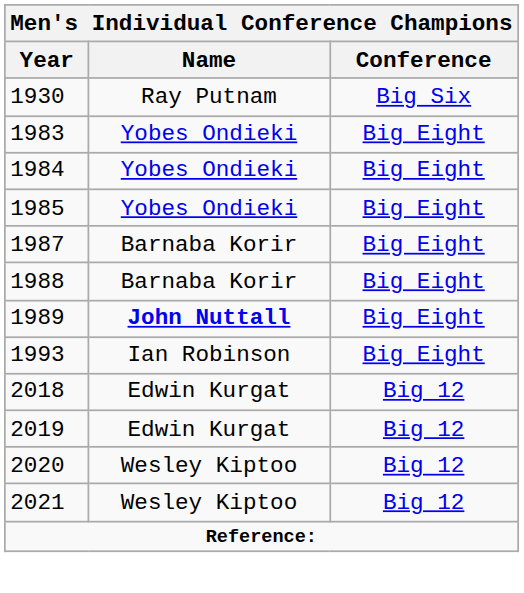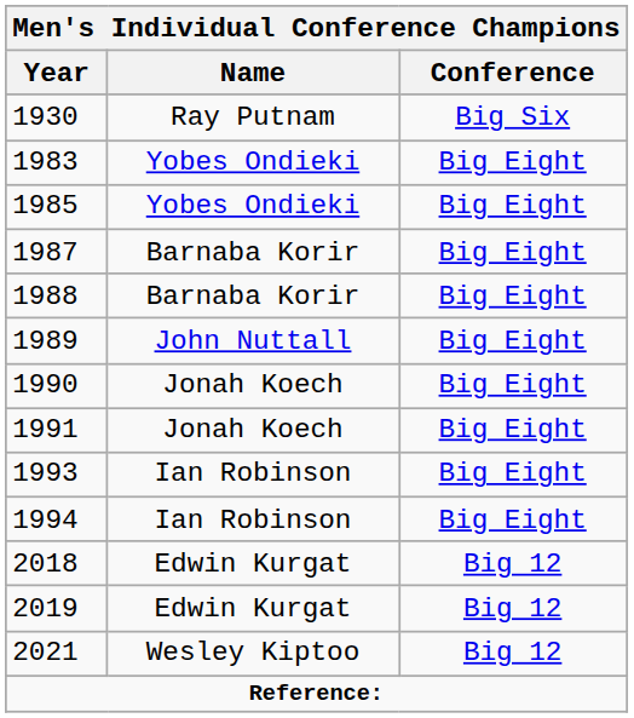- row: 1984 | Yobes Ondieki | Big Eight
1989 | Name: bold -> normal
+ row: 1990 | Jonah Koech | Big Eight
+ row: 1991 | Jonah Koech | Big Eight
+ row: 1994 | Ian Robinson | Big Eight
- row: 2020 | Wesley Kiptoo | Big 12
